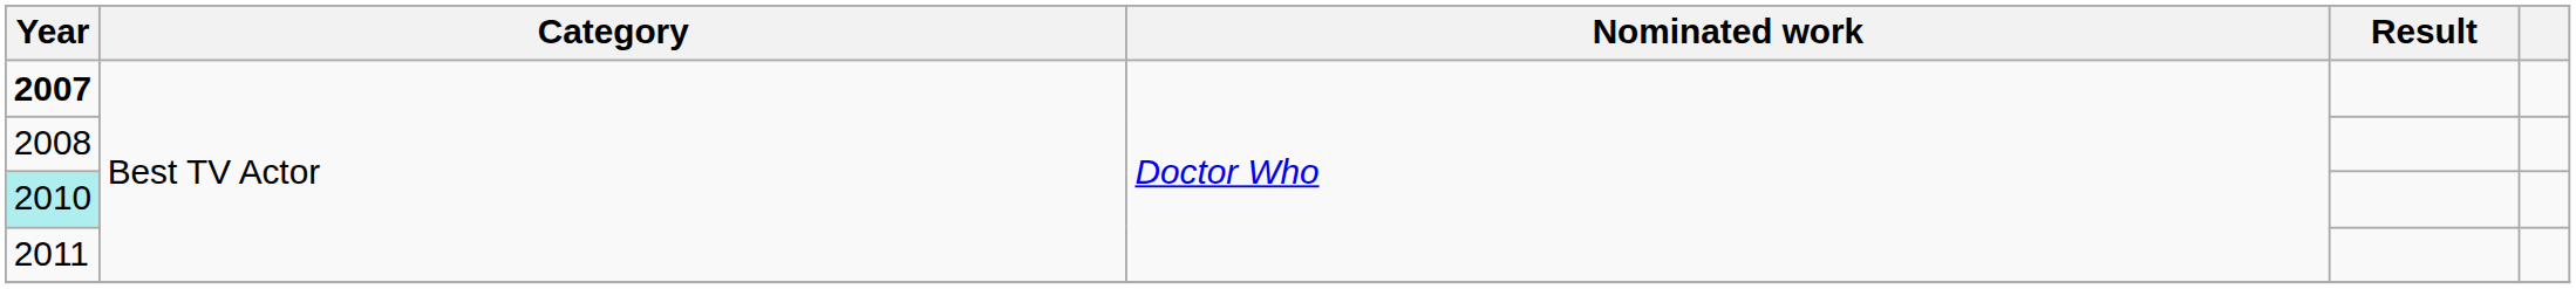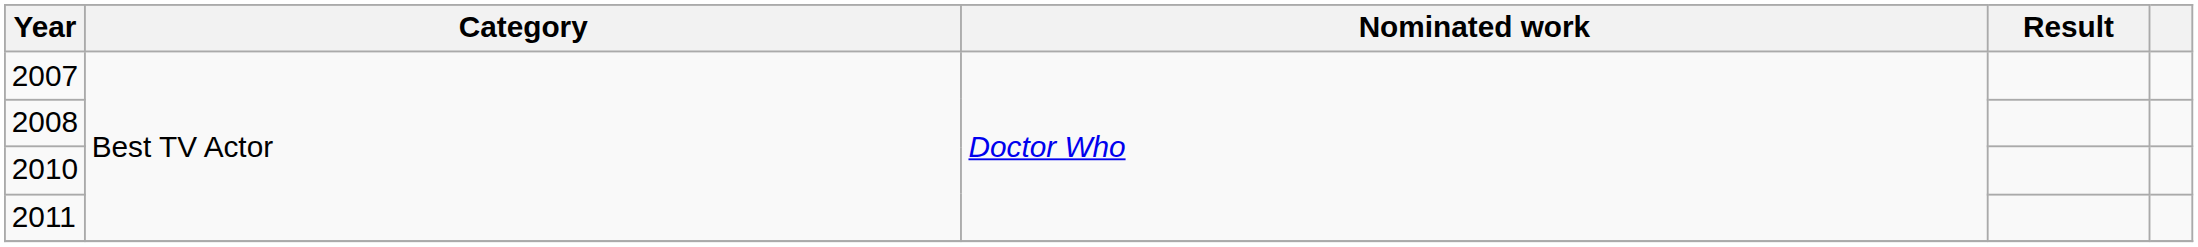2007 | Year: bold -> normal
2010 | Year: paleturquoise background -> no background
